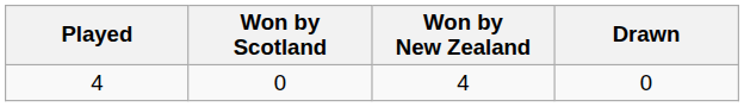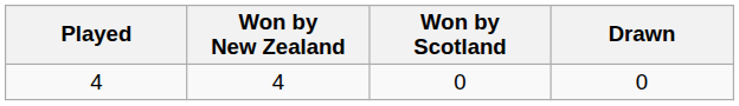columns swapped: Won by New Zealand <-> Won by Scotland
